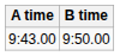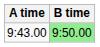9:43.00 | B time: no background -> lightgreen background
